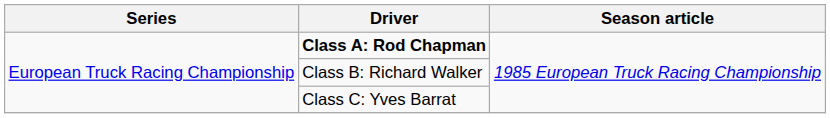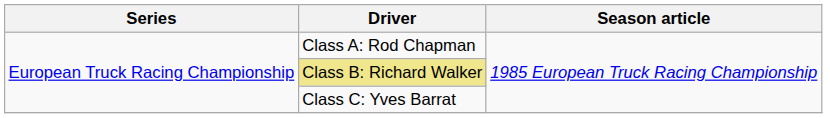Class A: Rod Chapman | Driver: bold -> normal
Class B: Richard Walker | Driver: no background -> khaki background
